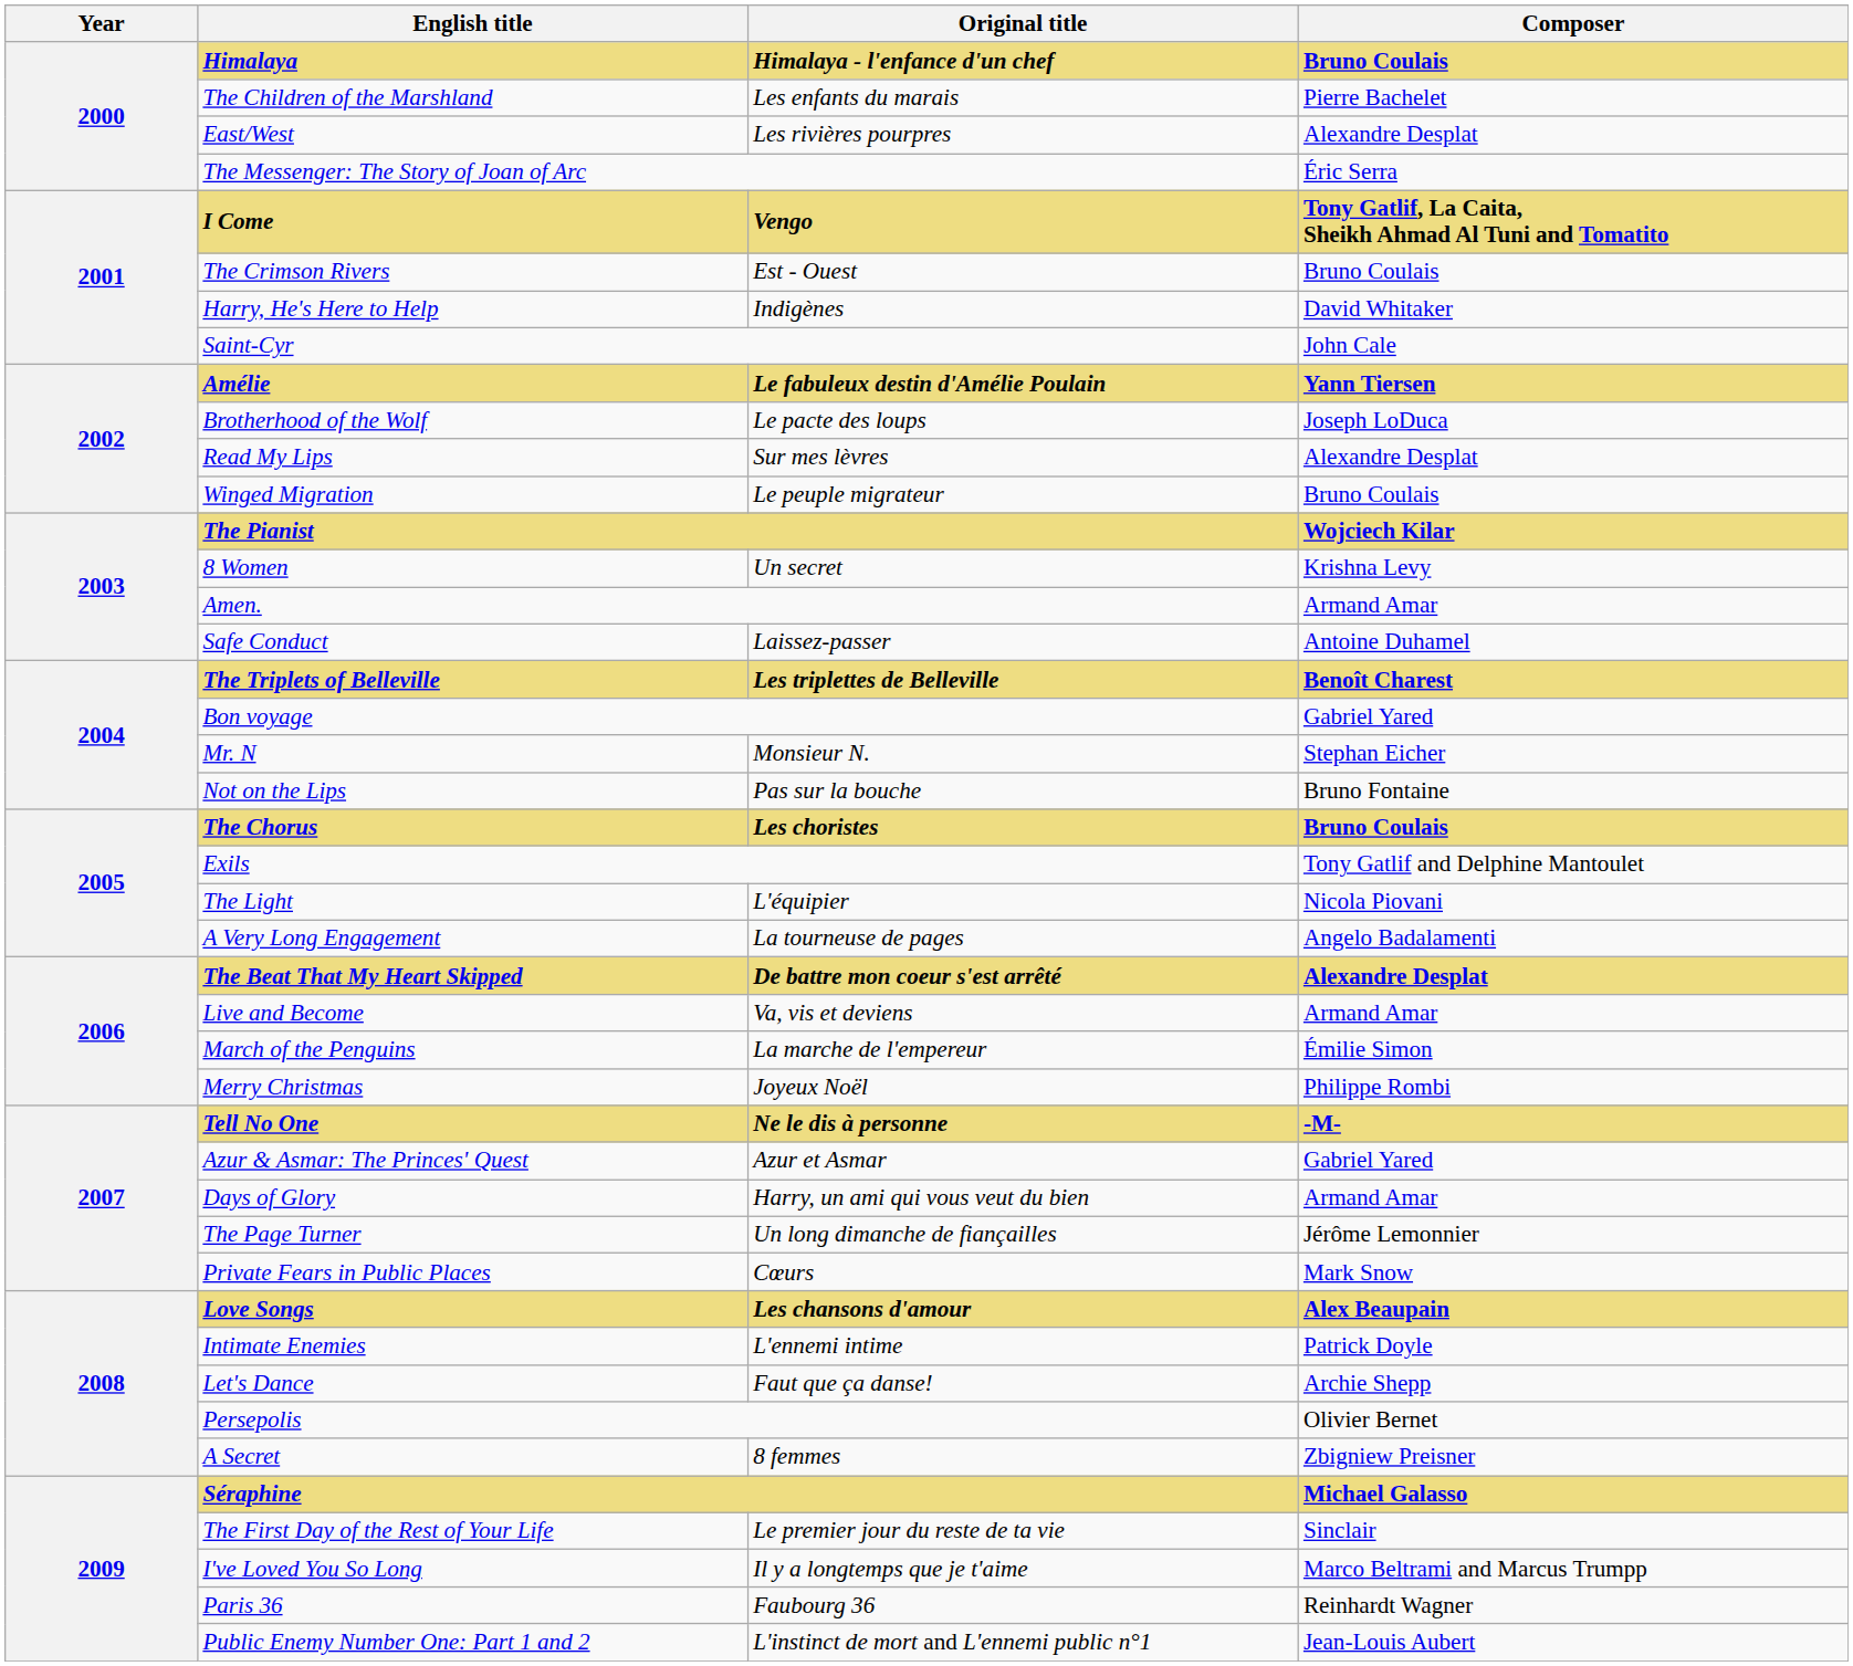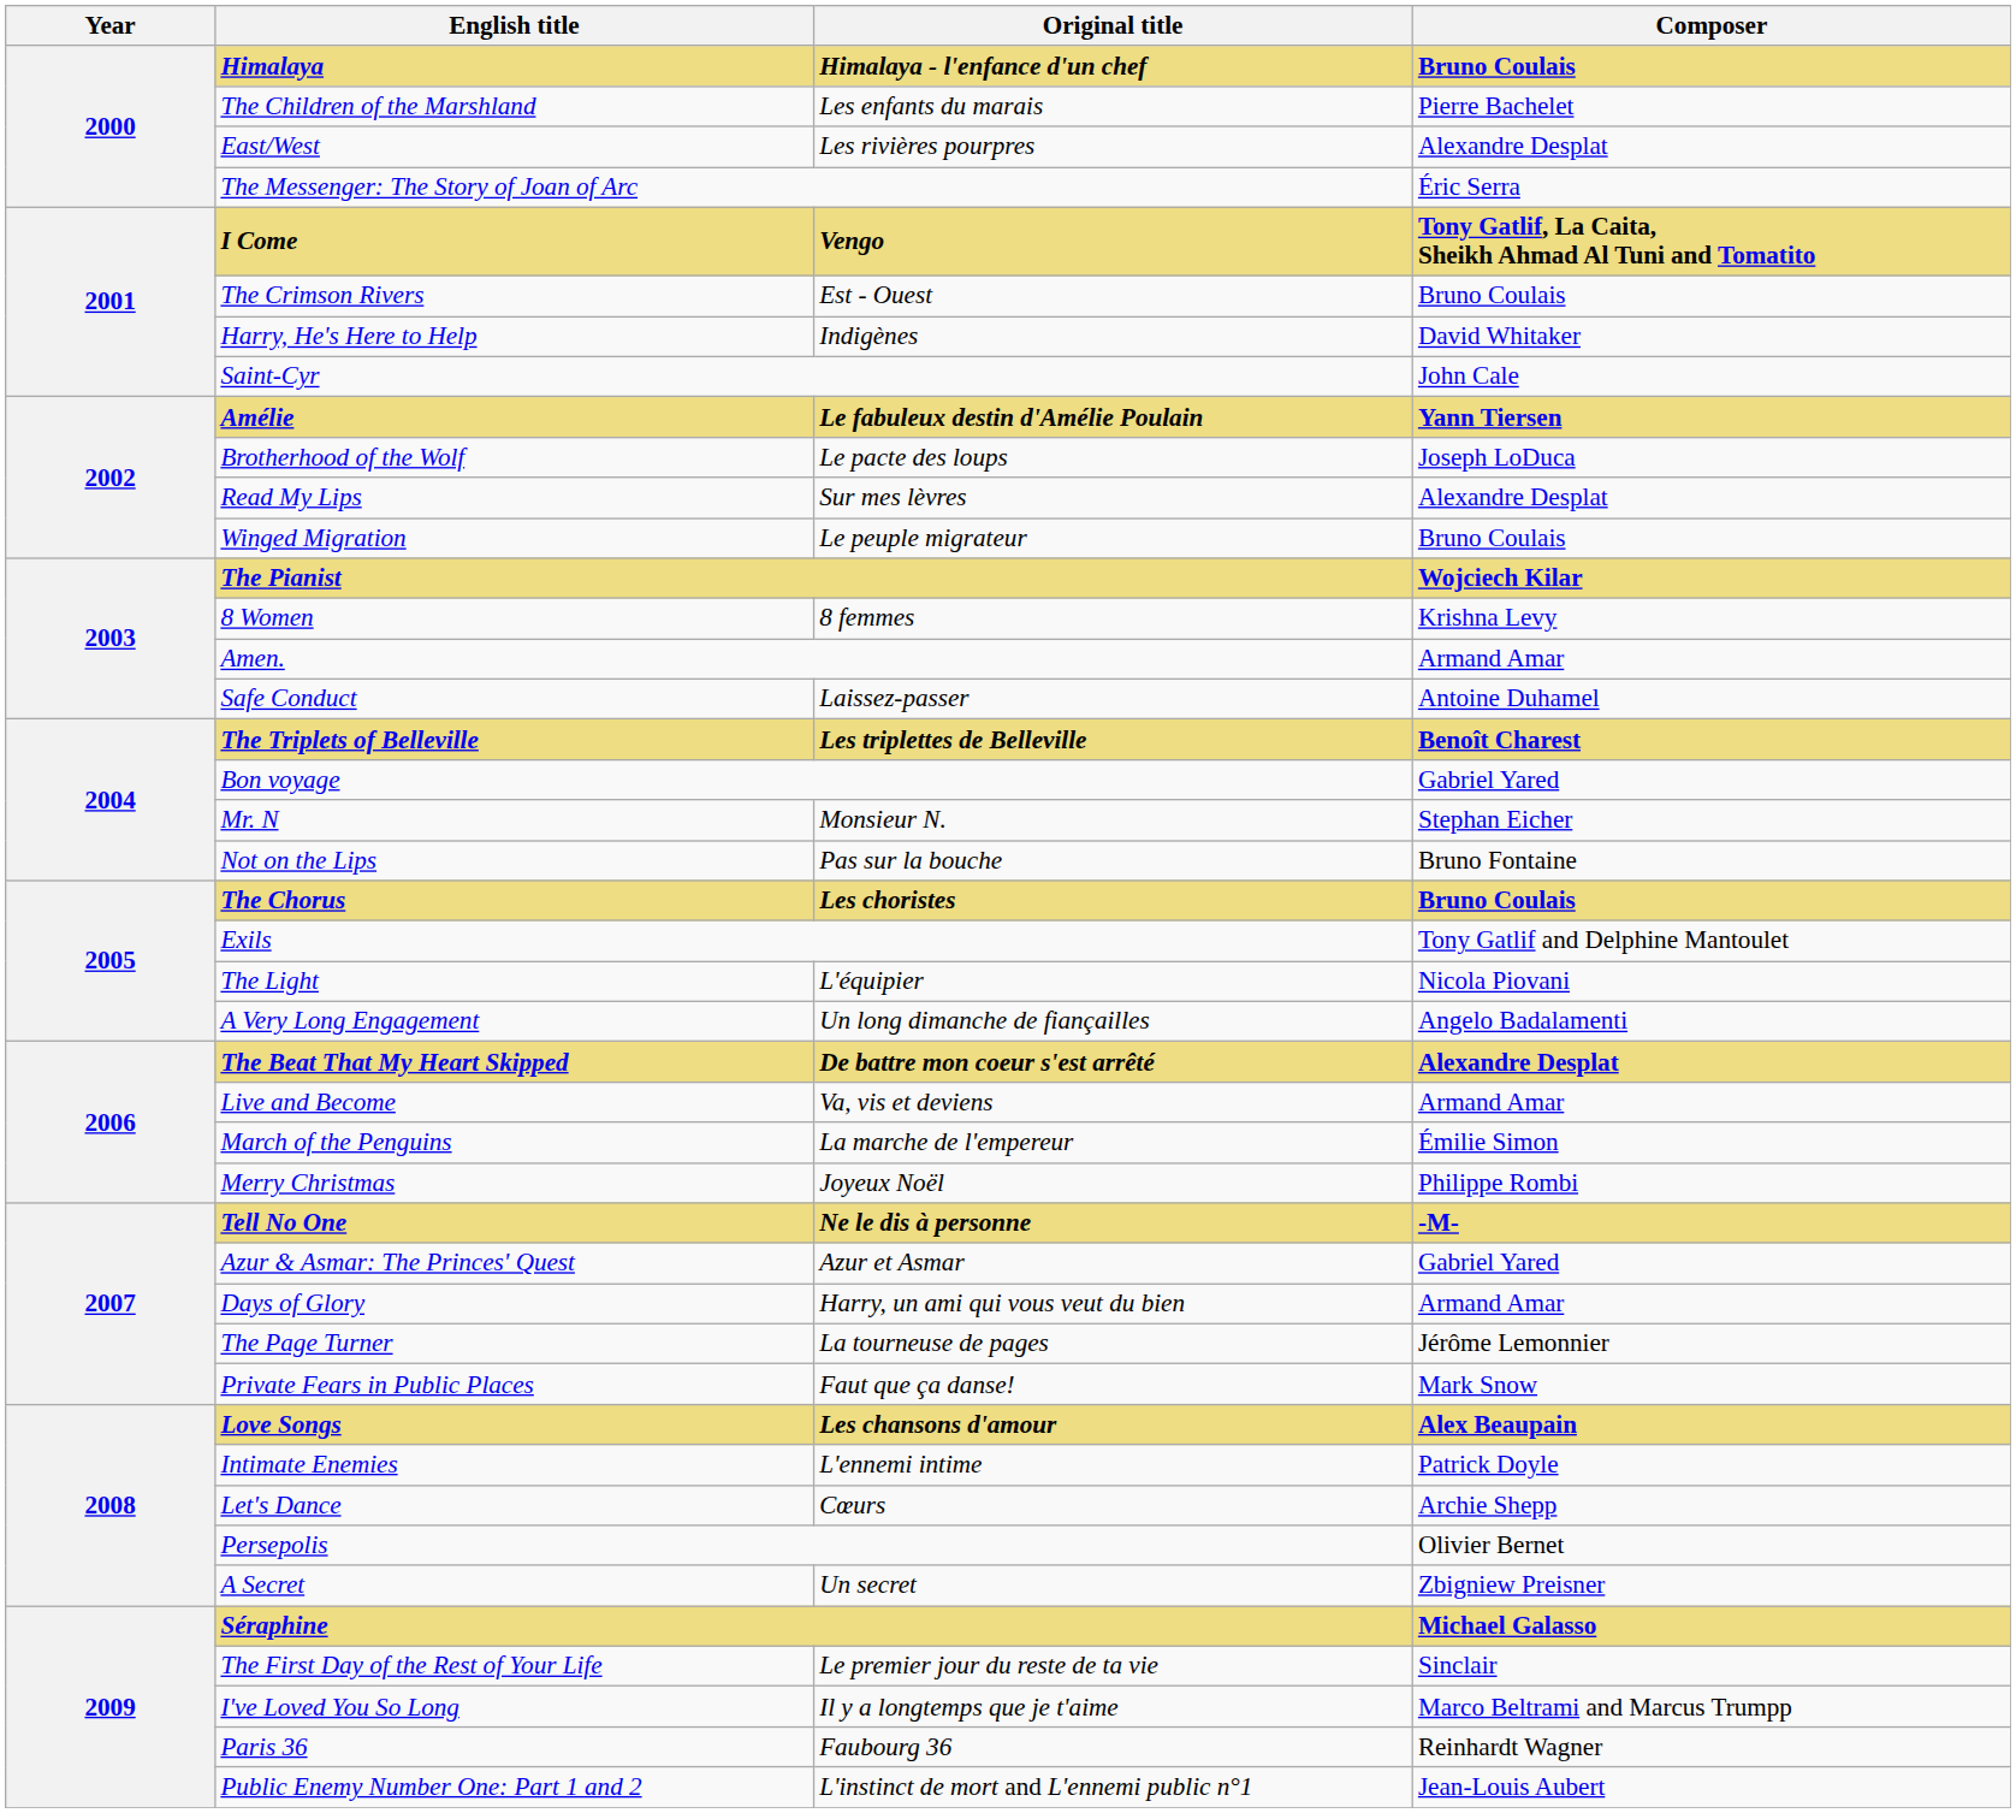8 Women | Original title: Un secret -> 8 femmes
A Very Long Engagement | Original title: La tourneuse de pages -> Un long dimanche de fiançailles
The Page Turner | Original title: Un long dimanche de fiançailles -> La tourneuse de pages
Private Fears in Public Places | Original title: Cœurs -> Faut que ça danse!
Let's Dance | Original title: Faut que ça danse! -> Cœurs
A Secret | Original title: 8 femmes -> Un secret
